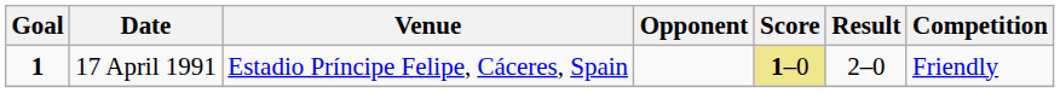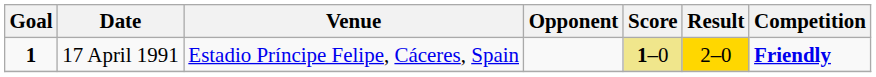17 April 1991 | Result: no background -> gold background
17 April 1991 | Competition: normal -> bold
